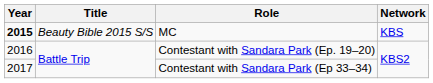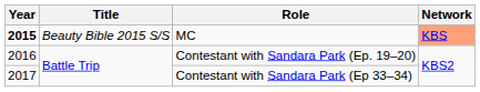MC | Network: no background -> lightsalmon background
